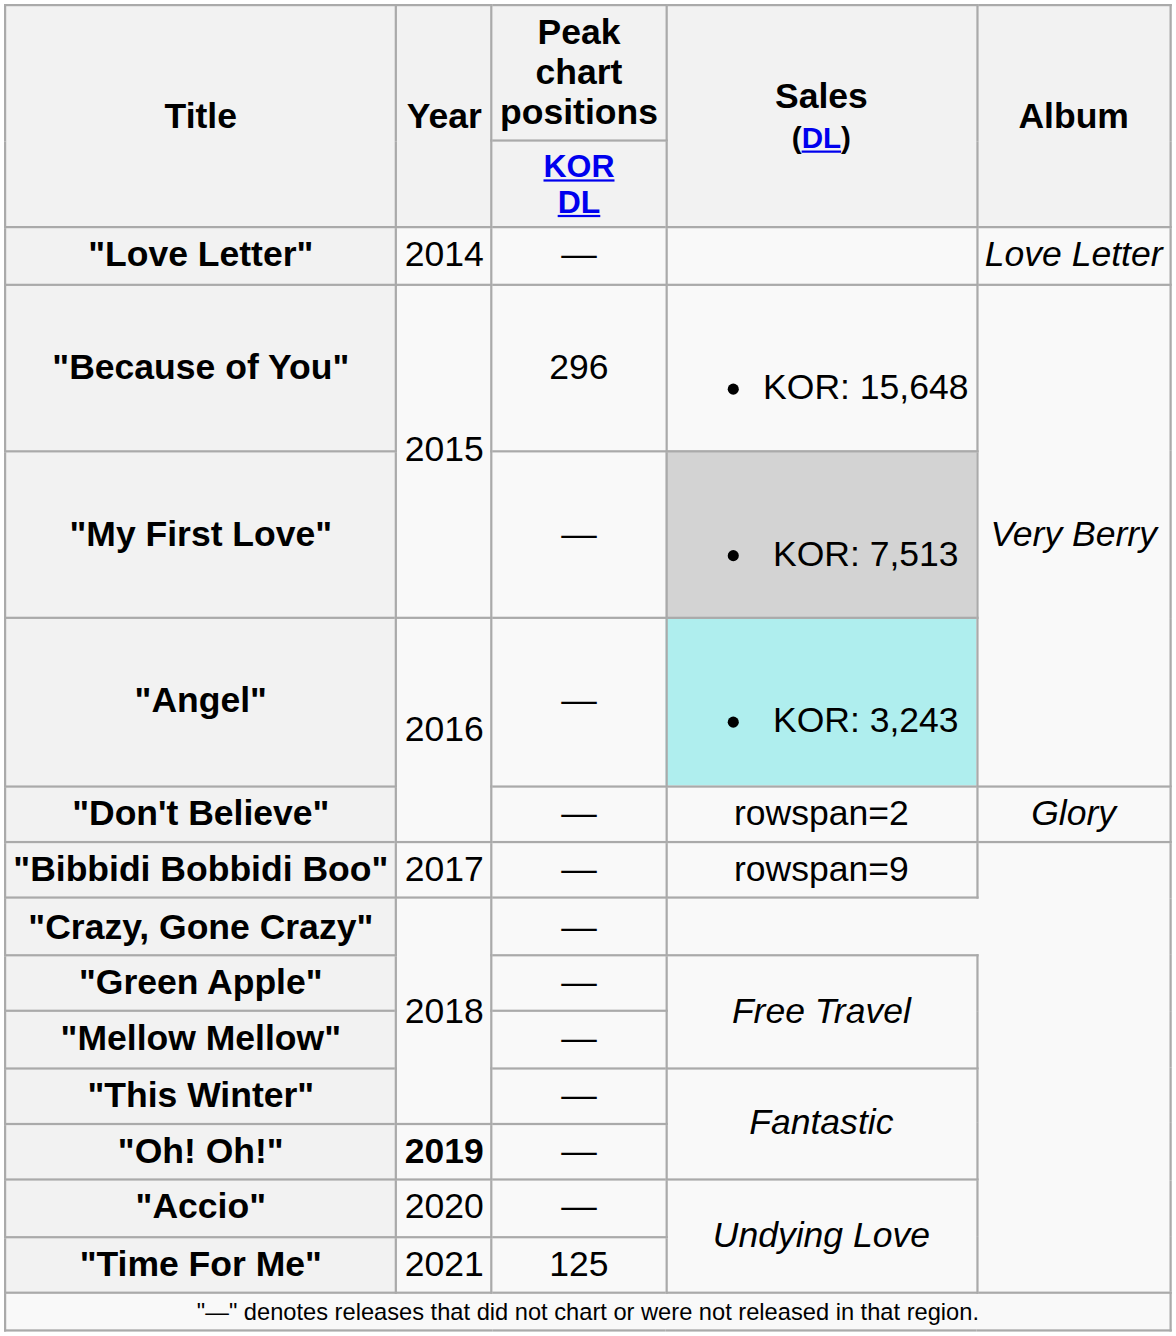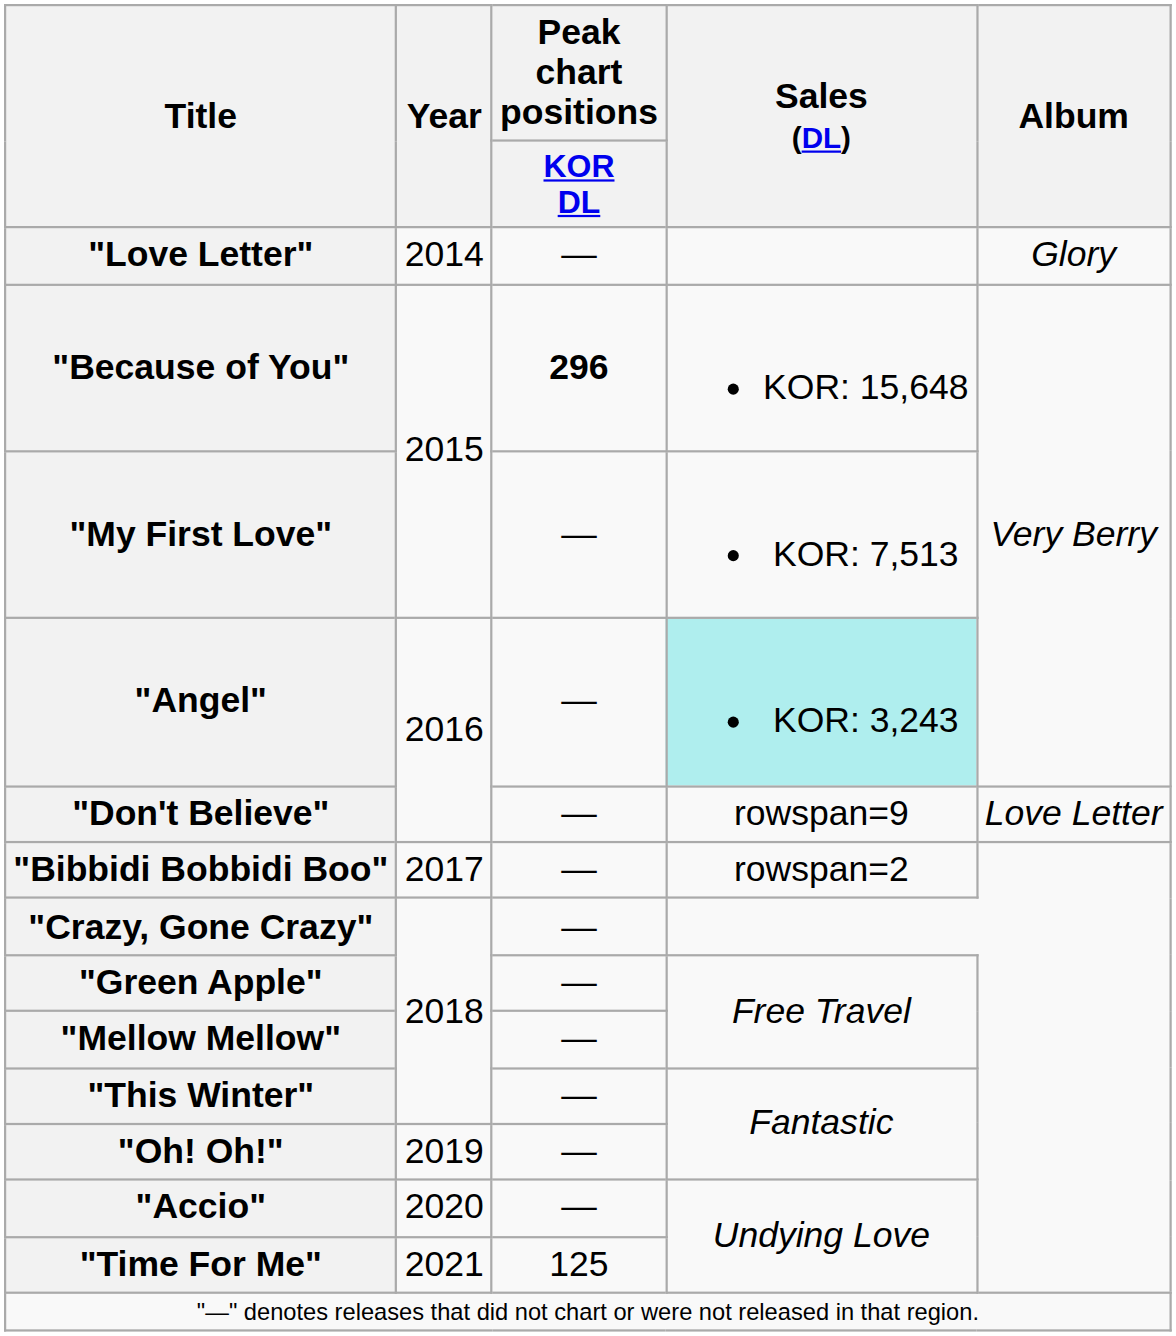"Love Letter" | Album: Love Letter -> Glory
"Because of You" | Peak chart positions / KOR DL: normal -> bold
"My First Love" | Sales (DL): lightgrey background -> no background
"Don't Believe" | Sales (DL): rowspan=2 -> rowspan=9
"Don't Believe" | Album: Glory -> Love Letter
"Bibbidi Bobbidi Boo" | Sales (DL): rowspan=9 -> rowspan=2
"Oh! Oh!" | Year: bold -> normal
